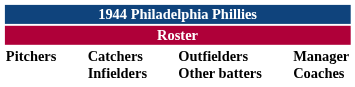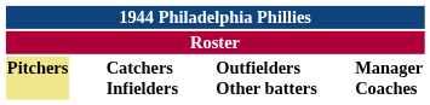Pitchers | column 1: no background -> khaki background
